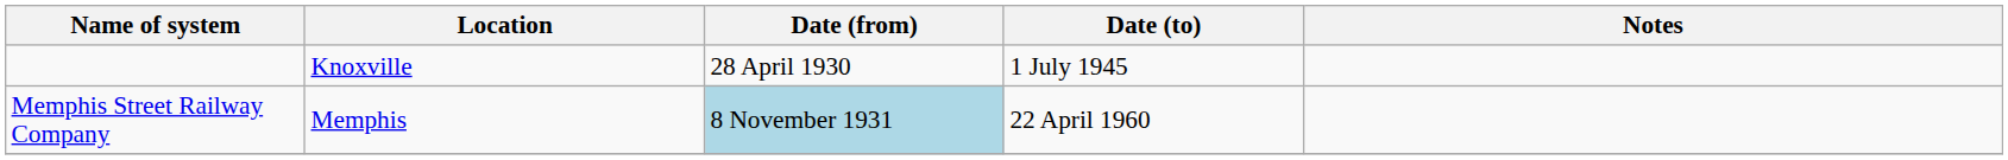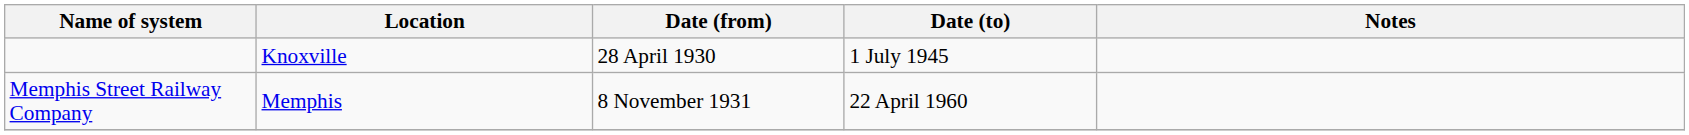Memphis Street Railway Company | Date (from): lightblue background -> no background
